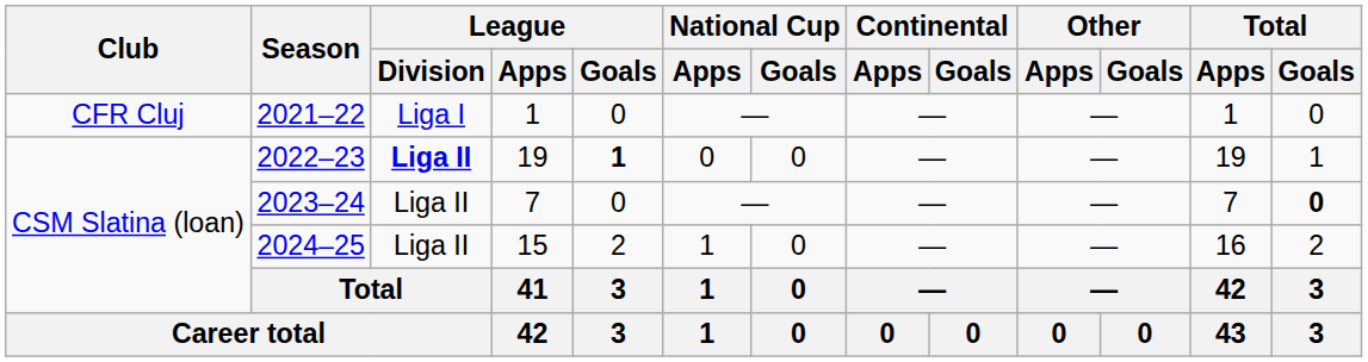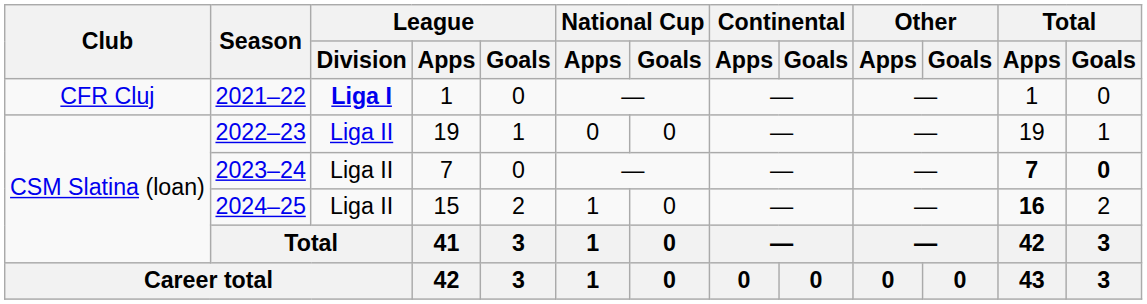2021–22 | League / Division: normal -> bold
2022–23 | League / Division: bold -> normal
2022–23 | League / Goals: bold -> normal
2023–24 | Total / Apps: normal -> bold
2024–25 | Total / Apps: normal -> bold
